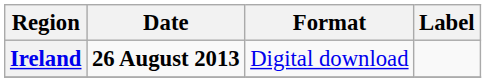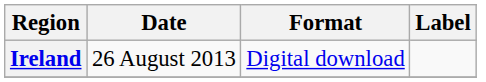Ireland | Date: bold -> normal
